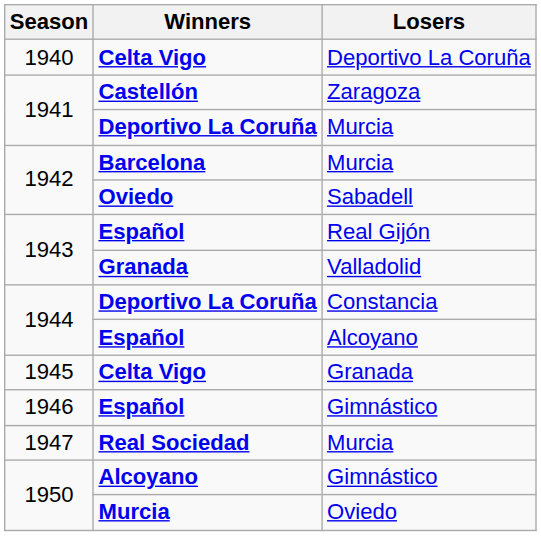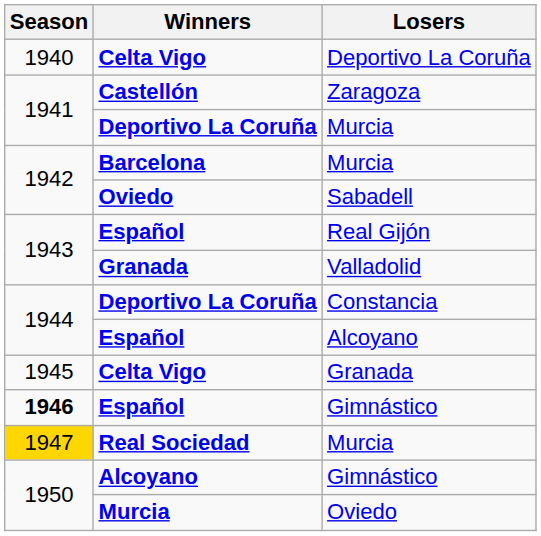Español / Gimnástico | Season: normal -> bold
Real Sociedad / Murcia | Season: no background -> gold background
